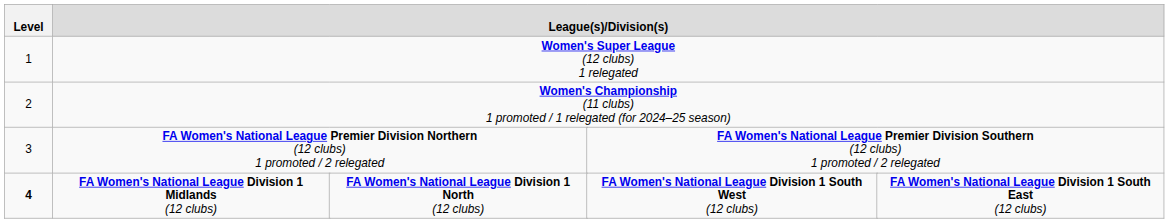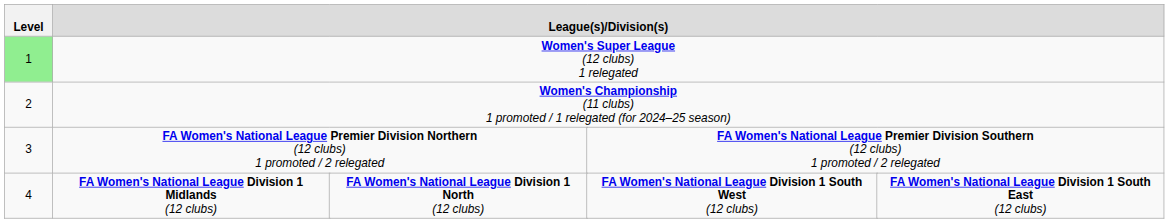Women's Super League (12 clubs) 1 relegated | Level: no background -> lightgreen background
FA Women's National League Division 1 Midlands (12 clubs) | Level: bold -> normal
